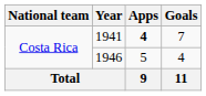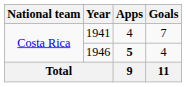1941 | Apps: bold -> normal
1946 | Apps: normal -> bold
